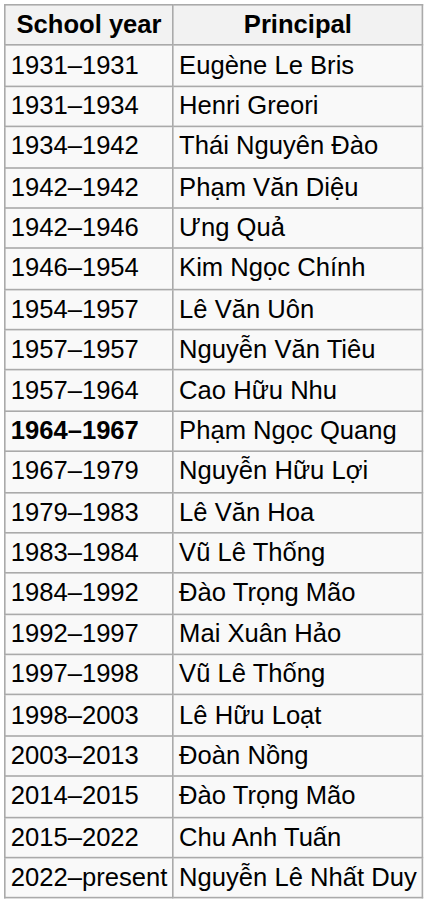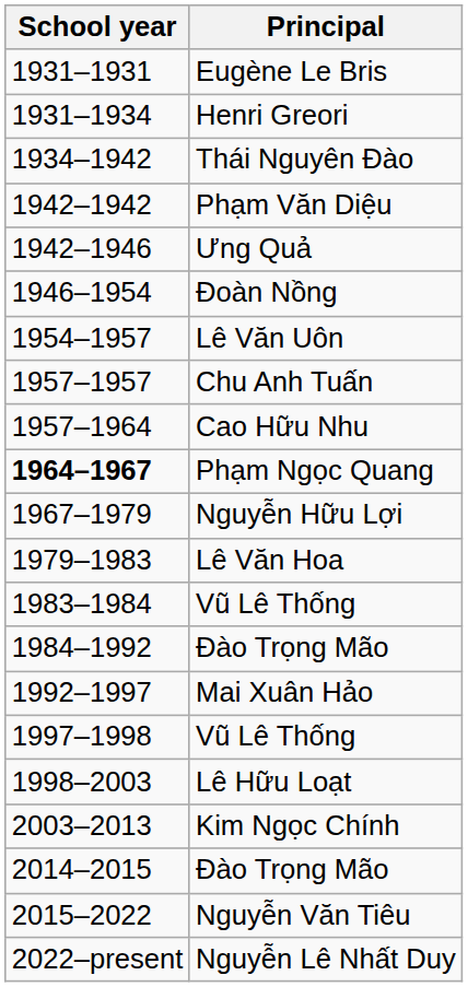row 7 | Principal: Kim Ngọc Chính -> Đoàn Nồng
row 9 | Principal: Nguyễn Văn Tiêu -> Chu Anh Tuấn
row 19 | Principal: Đoàn Nồng -> Kim Ngọc Chính
row 21 | Principal: Chu Anh Tuấn -> Nguyễn Văn Tiêu
